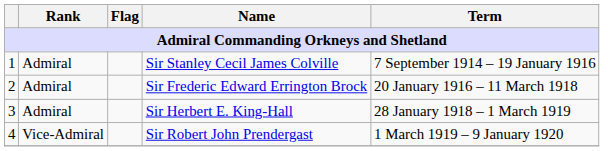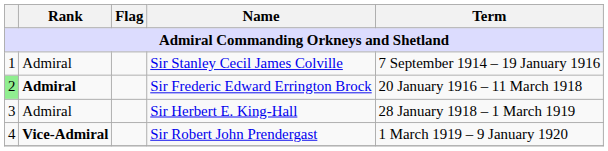Sir Frederic Edward Errington Brock | column 1: no background -> lightgreen background
Sir Frederic Edward Errington Brock | Rank: normal -> bold
Sir Robert John Prendergast | Rank: normal -> bold
